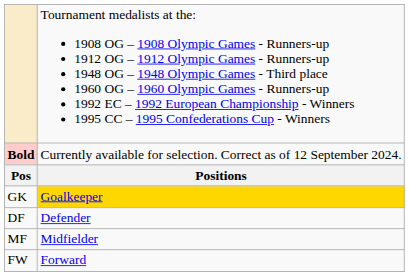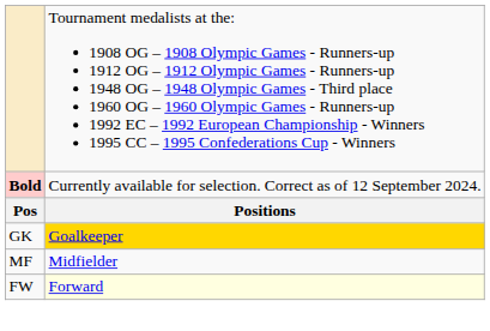- row: DF | Defender
FW | column 2: no background -> lightyellow background
